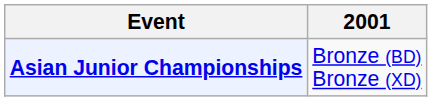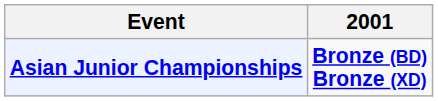Asian Junior Championships | 2001: normal -> bold
